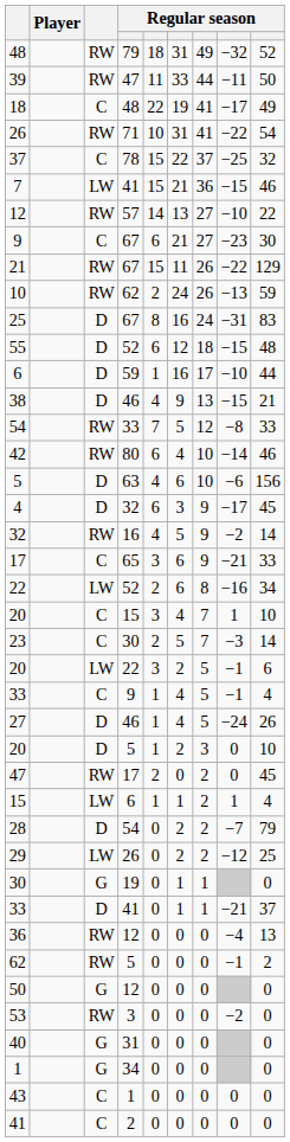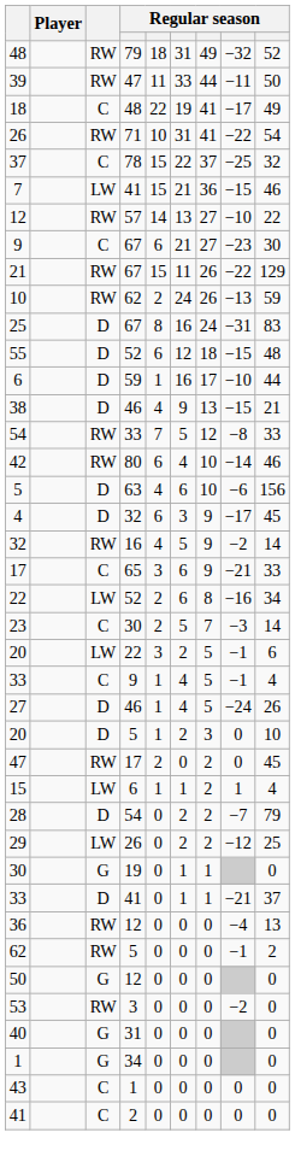- row: 20 | C | 15 | 3 | 4 | 7 | 1 | 10
